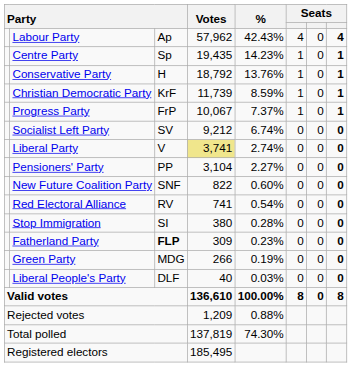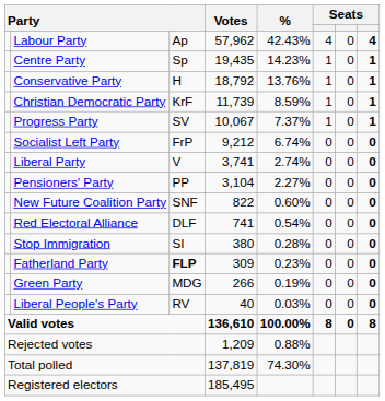Progress Party | column 3: FrP -> SV
Socialist Left Party | column 3: SV -> FrP
Liberal Party | Votes: khaki background -> no background
Red Electoral Alliance | column 3: RV -> DLF
Liberal People's Party | column 3: DLF -> RV
